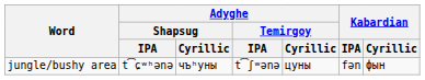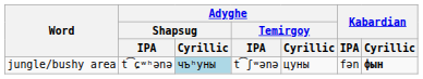jungle/bushy area | Adyghe / Shapsug / Cyrillic: no background -> lightblue background
jungle/bushy area | Kabardian / Cyrillic: normal -> bold
